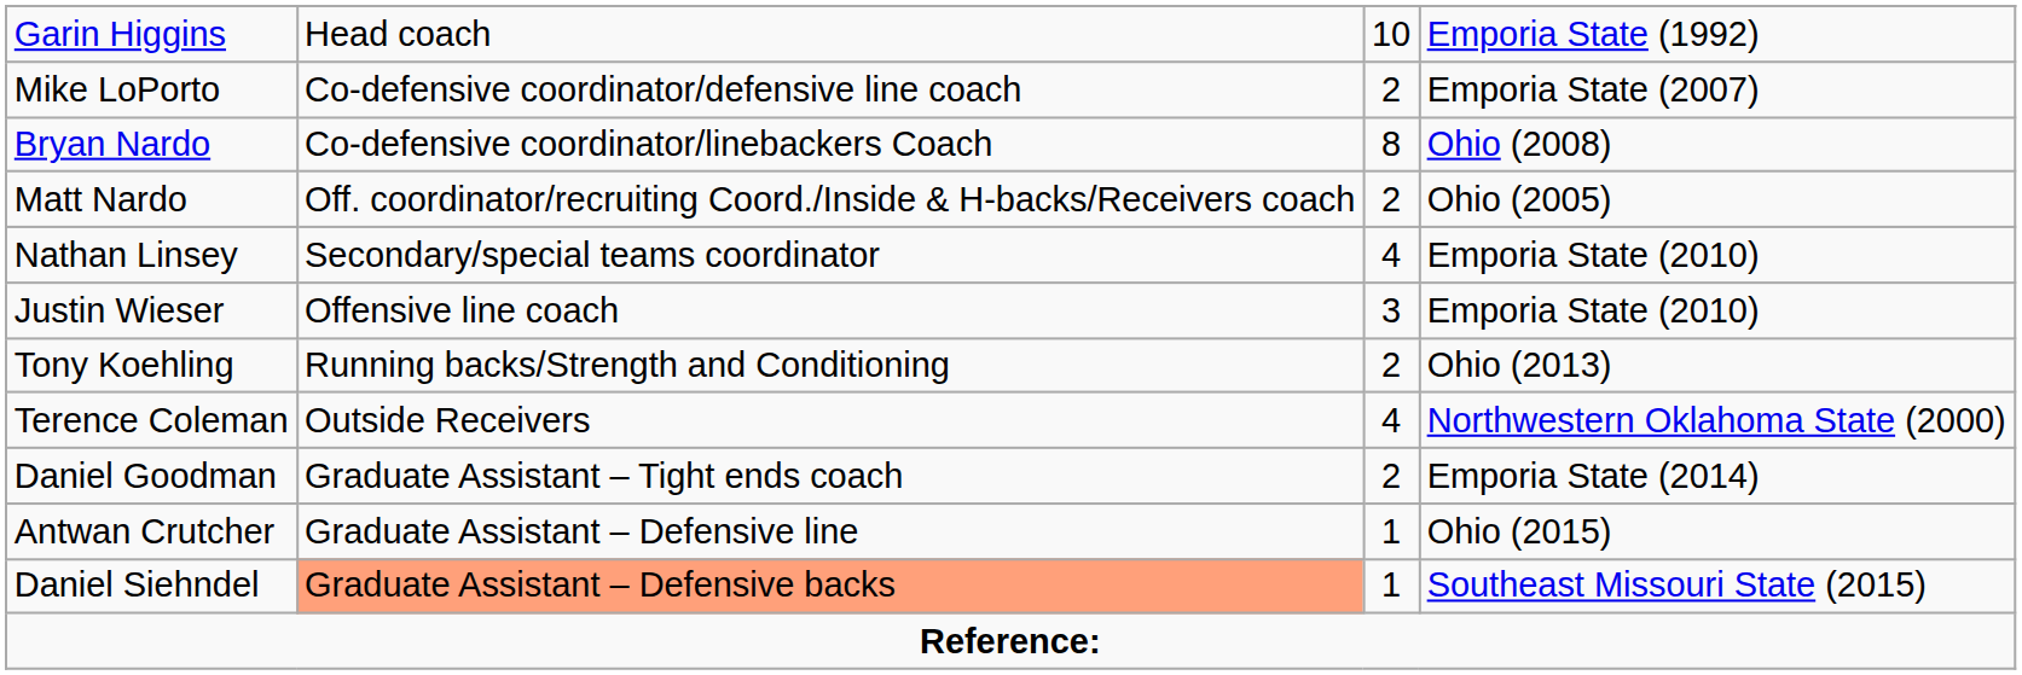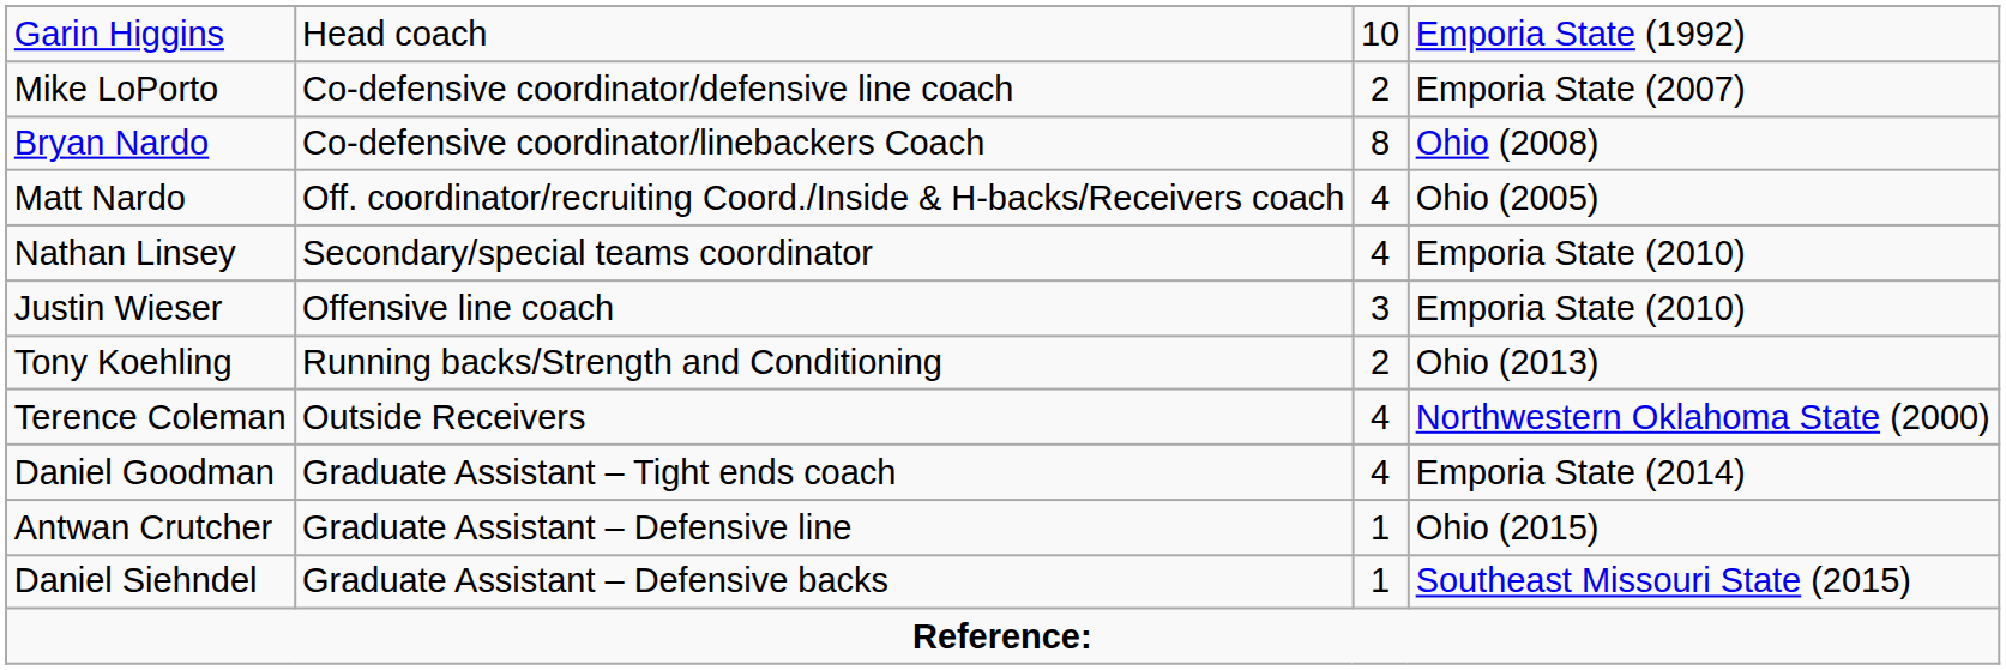Matt Nardo | column 3: 2 -> 4
Daniel Goodman | column 3: 2 -> 4
Daniel Siehndel | column 2: lightsalmon background -> no background
